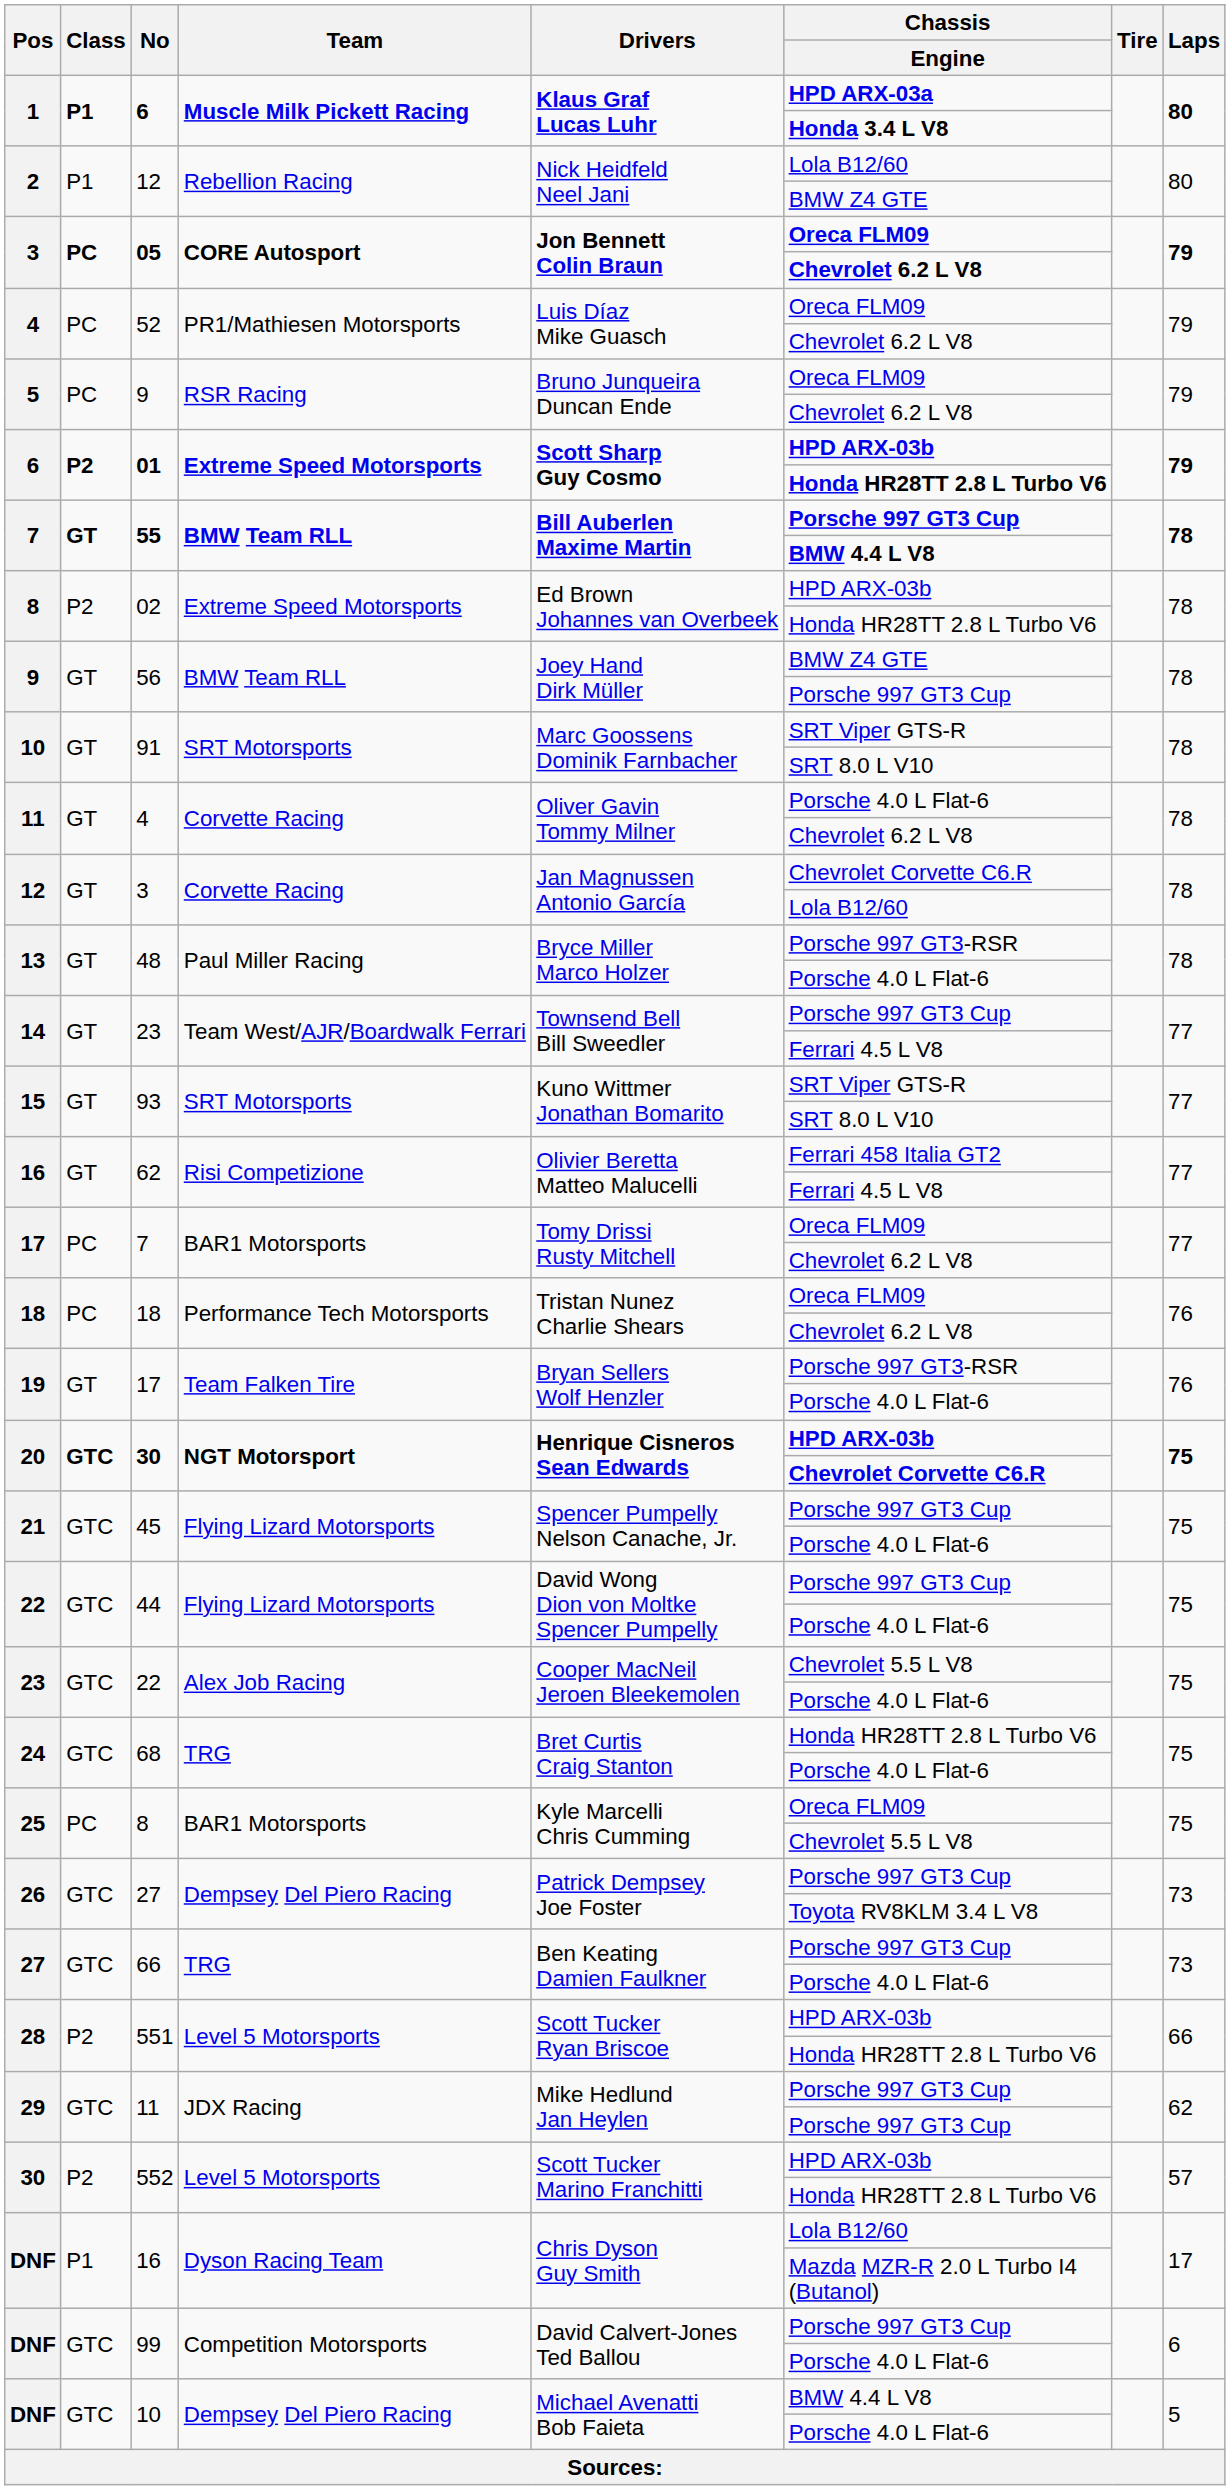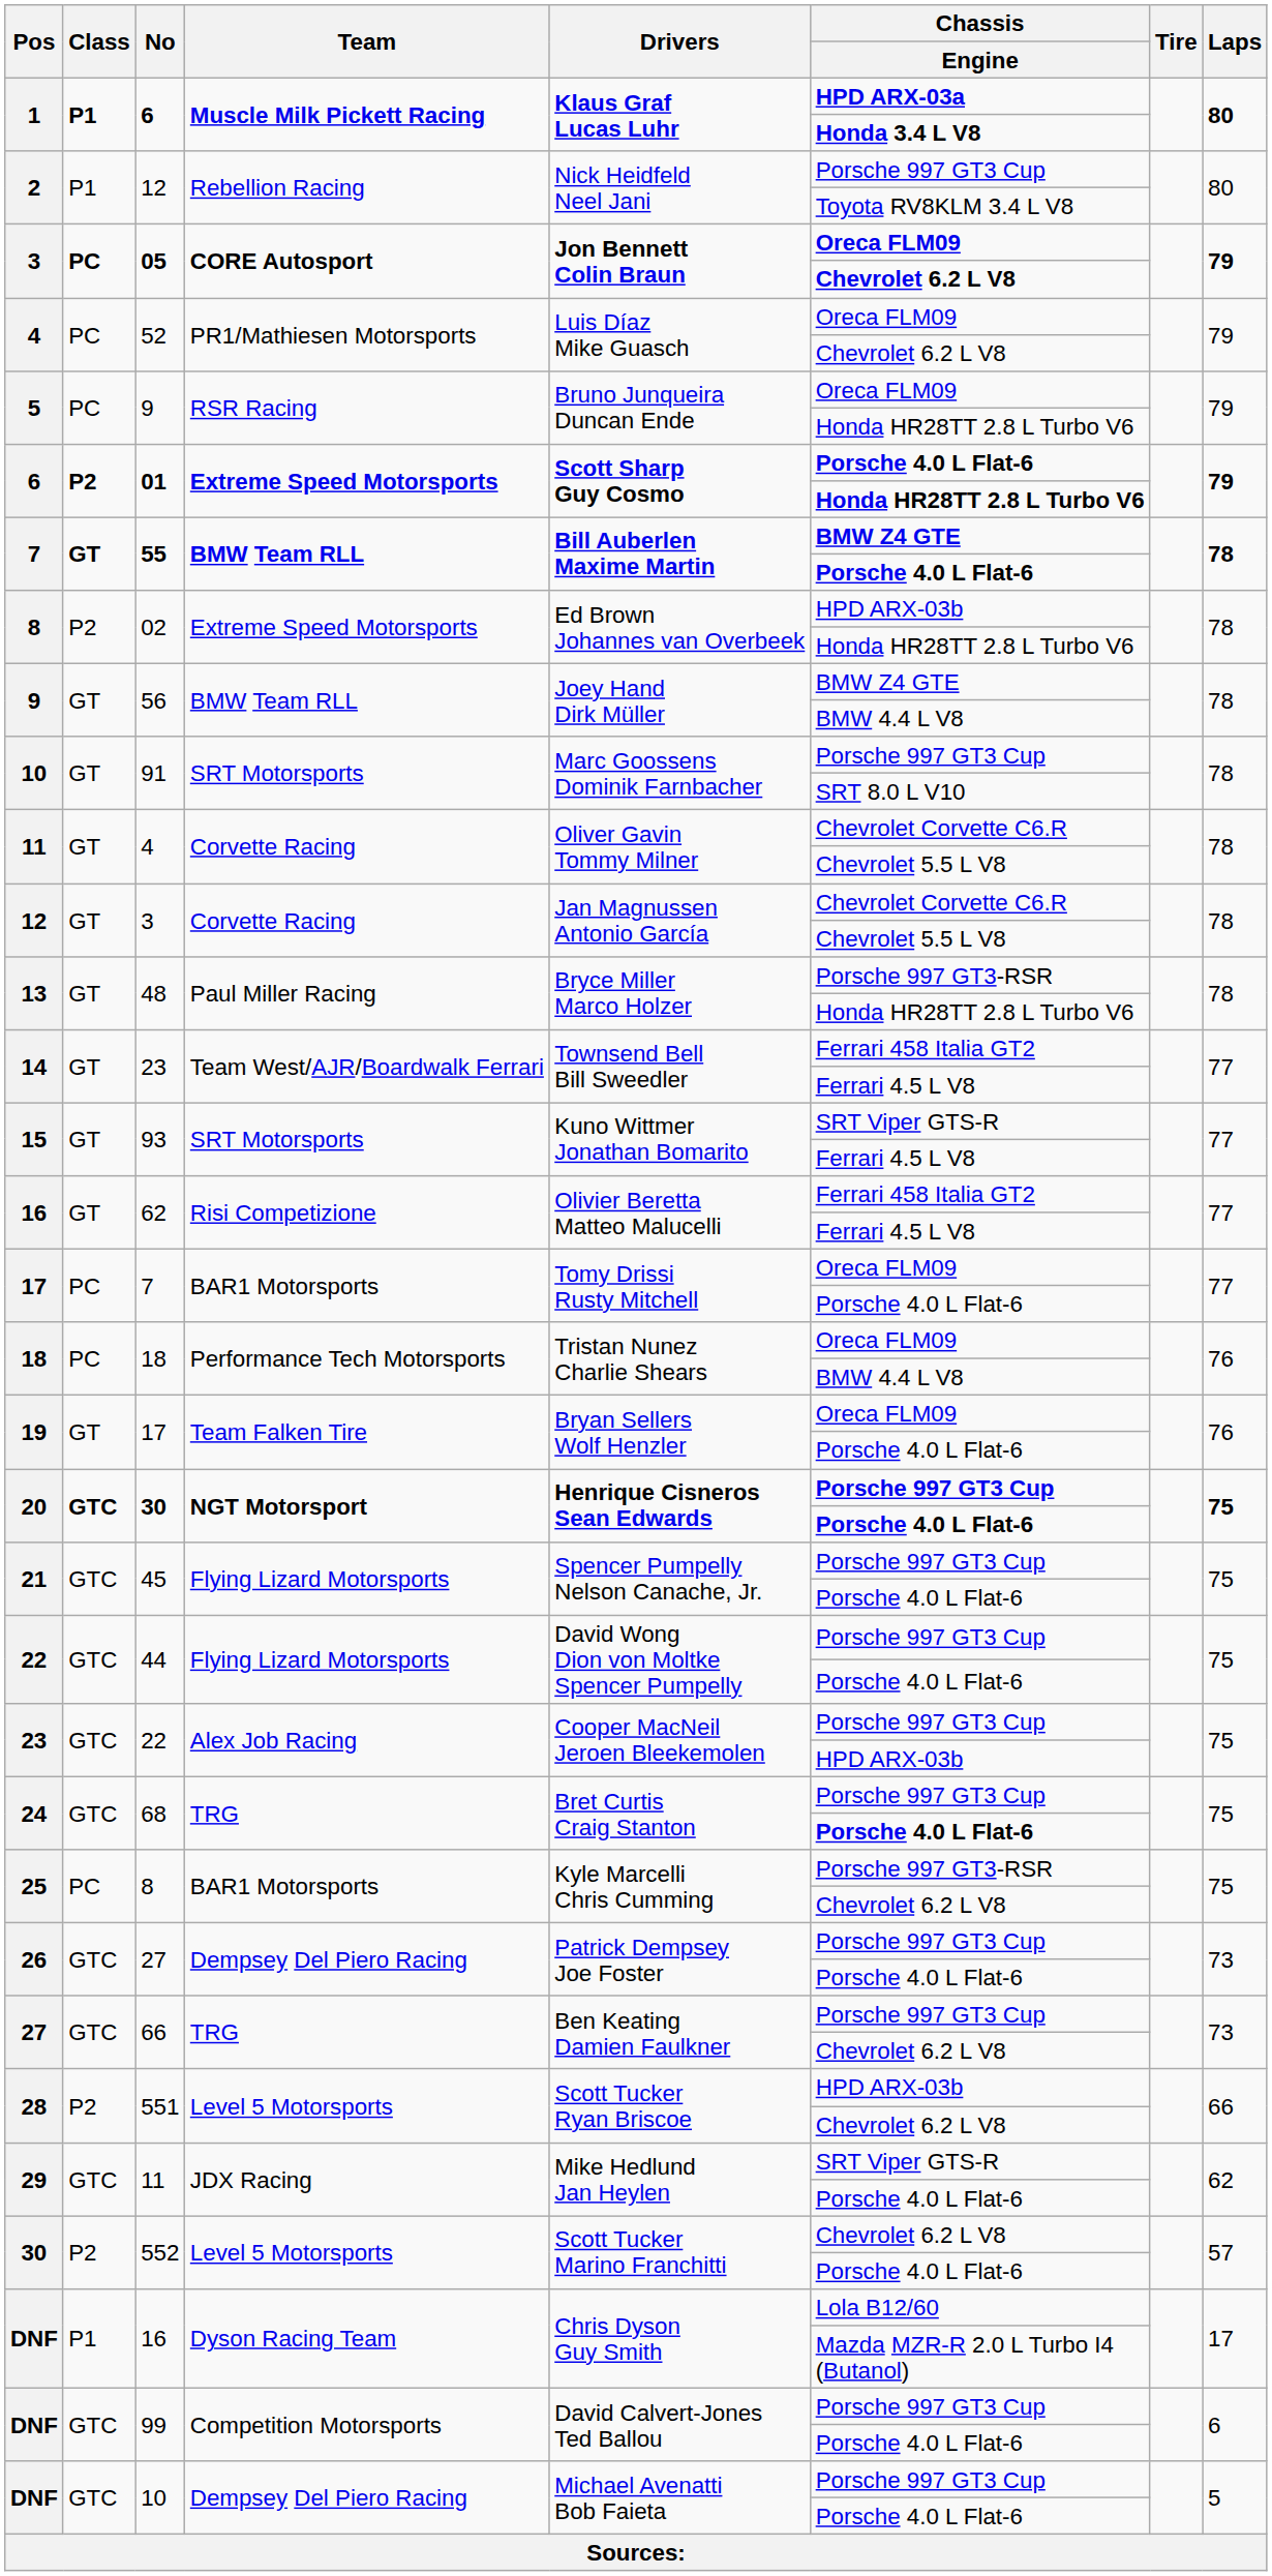row 5 | Chassis / Engine: Lola B12/60 -> Porsche 997 GT3 Cup
row 6 | Chassis / Engine: BMW Z4 GTE -> Toyota RV8KLM 3.4 L V8
row 12 | Chassis / Engine: Chevrolet 6.2 L V8 -> Honda HR28TT 2.8 L Turbo V6
row 13 | Chassis / Engine: HPD ARX-03b -> Porsche 4.0 L Flat-6
row 15 | Chassis / Engine: Porsche 997 GT3 Cup -> BMW Z4 GTE
row 16 | Chassis / Engine: BMW 4.4 L V8 -> Porsche 4.0 L Flat-6
row 20 | Chassis / Engine: Porsche 997 GT3 Cup -> BMW 4.4 L V8
row 21 | Chassis / Engine: SRT Viper GTS-R -> Porsche 997 GT3 Cup
row 23 | Chassis / Engine: Porsche 4.0 L Flat-6 -> Chevrolet Corvette C6.R
row 24 | Chassis / Engine: Chevrolet 6.2 L V8 -> Chevrolet 5.5 L V8
row 26 | Chassis / Engine: Lola B12/60 -> Chevrolet 5.5 L V8
row 28 | Chassis / Engine: Porsche 4.0 L Flat-6 -> Honda HR28TT 2.8 L Turbo V6
row 29 | Chassis / Engine: Porsche 997 GT3 Cup -> Ferrari 458 Italia GT2
row 32 | Chassis / Engine: SRT 8.0 L V10 -> Ferrari 4.5 L V8
row 36 | Chassis / Engine: Chevrolet 6.2 L V8 -> Porsche 4.0 L Flat-6
row 38 | Chassis / Engine: Chevrolet 6.2 L V8 -> BMW 4.4 L V8
row 39 | Chassis / Engine: Porsche 997 GT3-RSR -> Oreca FLM09
row 41 | Chassis / Engine: HPD ARX-03b -> Porsche 997 GT3 Cup
row 42 | Chassis / Engine: Chevrolet Corvette C6.R -> Porsche 4.0 L Flat-6
row 47 | Chassis / Engine: Chevrolet 5.5 L V8 -> Porsche 997 GT3 Cup
row 48 | Chassis / Engine: Porsche 4.0 L Flat-6 -> HPD ARX-03b
row 49 | Chassis / Engine: Honda HR28TT 2.8 L Turbo V6 -> Porsche 997 GT3 Cup
row 50 | Chassis / Engine: normal -> bold
row 51 | Chassis / Engine: Oreca FLM09 -> Porsche 997 GT3-RSR
row 52 | Chassis / Engine: Chevrolet 5.5 L V8 -> Chevrolet 6.2 L V8
row 54 | Chassis / Engine: Toyota RV8KLM 3.4 L V8 -> Porsche 4.0 L Flat-6
row 56 | Chassis / Engine: Porsche 4.0 L Flat-6 -> Chevrolet 6.2 L V8
row 58 | Chassis / Engine: Honda HR28TT 2.8 L Turbo V6 -> Chevrolet 6.2 L V8
row 59 | Chassis / Engine: Porsche 997 GT3 Cup -> SRT Viper GTS-R
row 60 | Chassis / Engine: Porsche 997 GT3 Cup -> Porsche 4.0 L Flat-6
row 61 | Chassis / Engine: HPD ARX-03b -> Chevrolet 6.2 L V8
row 62 | Chassis / Engine: Honda HR28TT 2.8 L Turbo V6 -> Porsche 4.0 L Flat-6
row 67 | Chassis / Engine: BMW 4.4 L V8 -> Porsche 997 GT3 Cup
